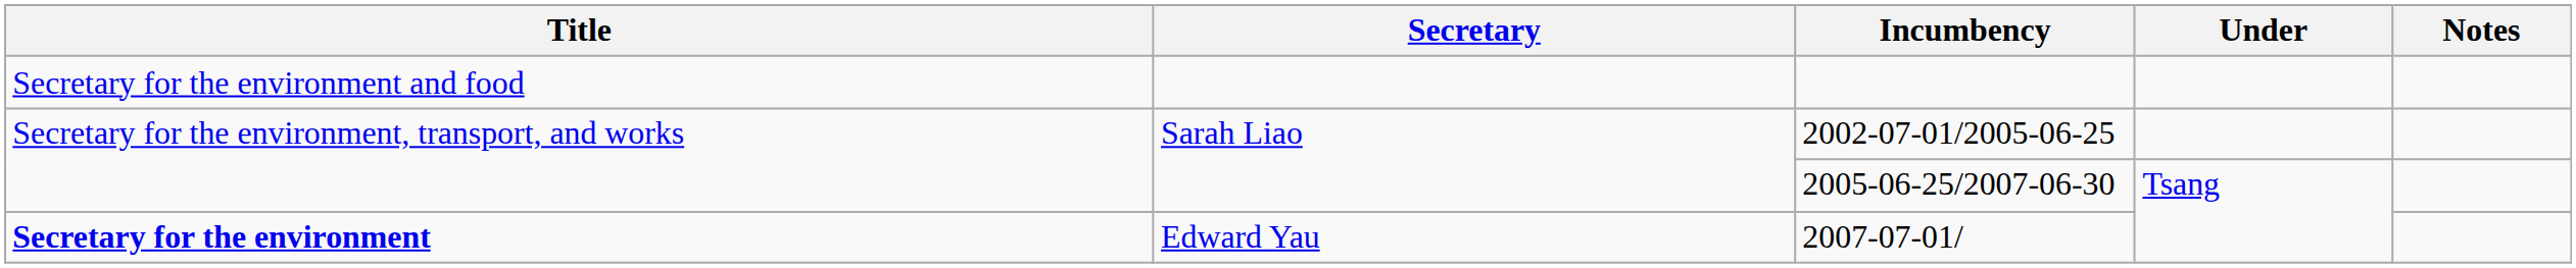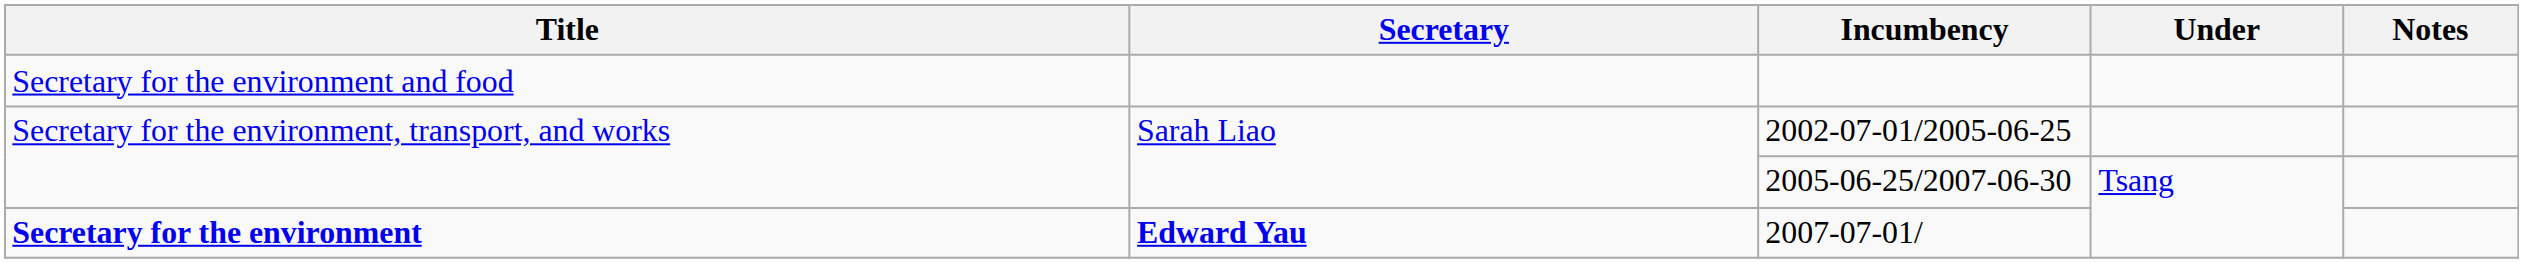2007-07-01/ | Secretary: normal -> bold
